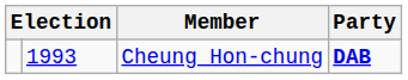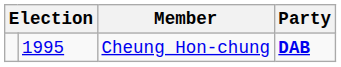Cheung Hon-chung | column 2: 1993 -> 1995
